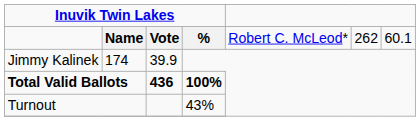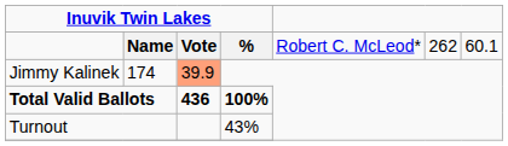Jimmy Kalinek | column 3: no background -> lightsalmon background
